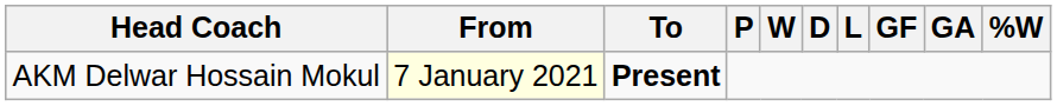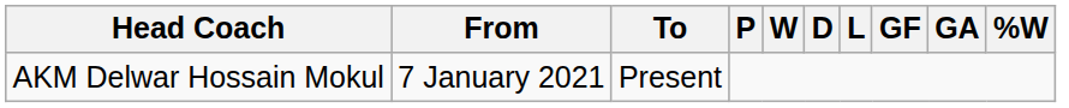AKM Delwar Hossain Mokul | From: lightyellow background -> no background
AKM Delwar Hossain Mokul | To: bold -> normal
